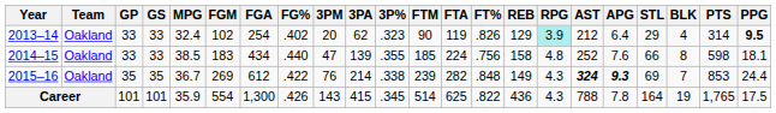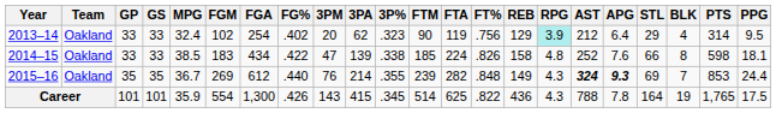2013–14 | FT%: .826 -> .756
2013–14 | PPG: bold -> normal
2014–15 | FG%: .440 -> .422
2014–15 | 3P%: .355 -> .338
2014–15 | FT%: .756 -> .826
2015–16 | FG%: .422 -> .440
2015–16 | 3P%: .338 -> .355
